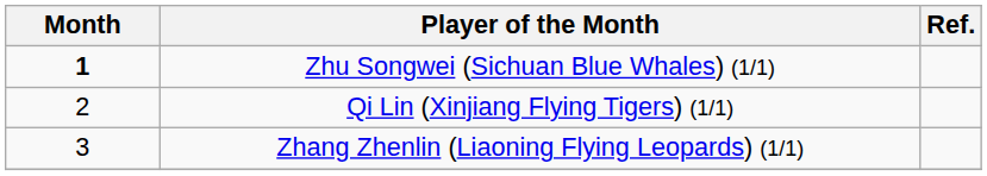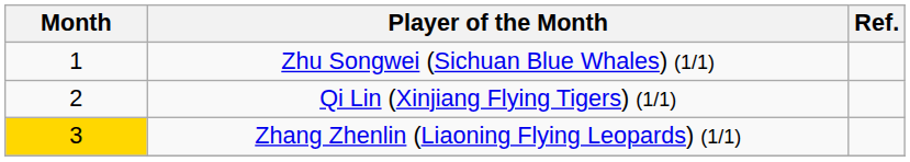Zhu Songwei (Sichuan Blue Whales) (1/1) | Month: bold -> normal
Zhang Zhenlin (Liaoning Flying Leopards) (1/1) | Month: no background -> gold background
